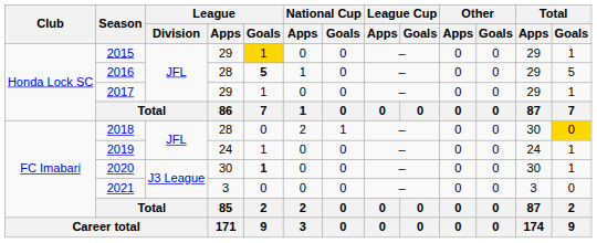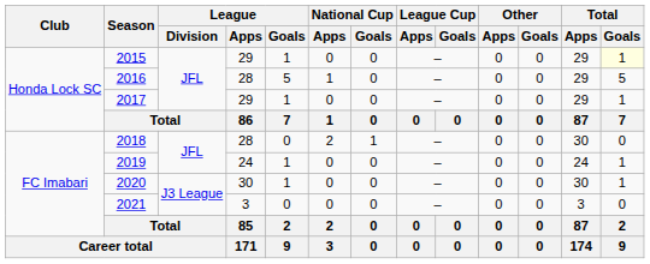2015 | League / Goals: gold background -> no background
2015 | Total / Goals: no background -> lightyellow background
2016 | League / Goals: bold -> normal
2018 | Total / Goals: gold background -> no background
2020 | League / Goals: bold -> normal
